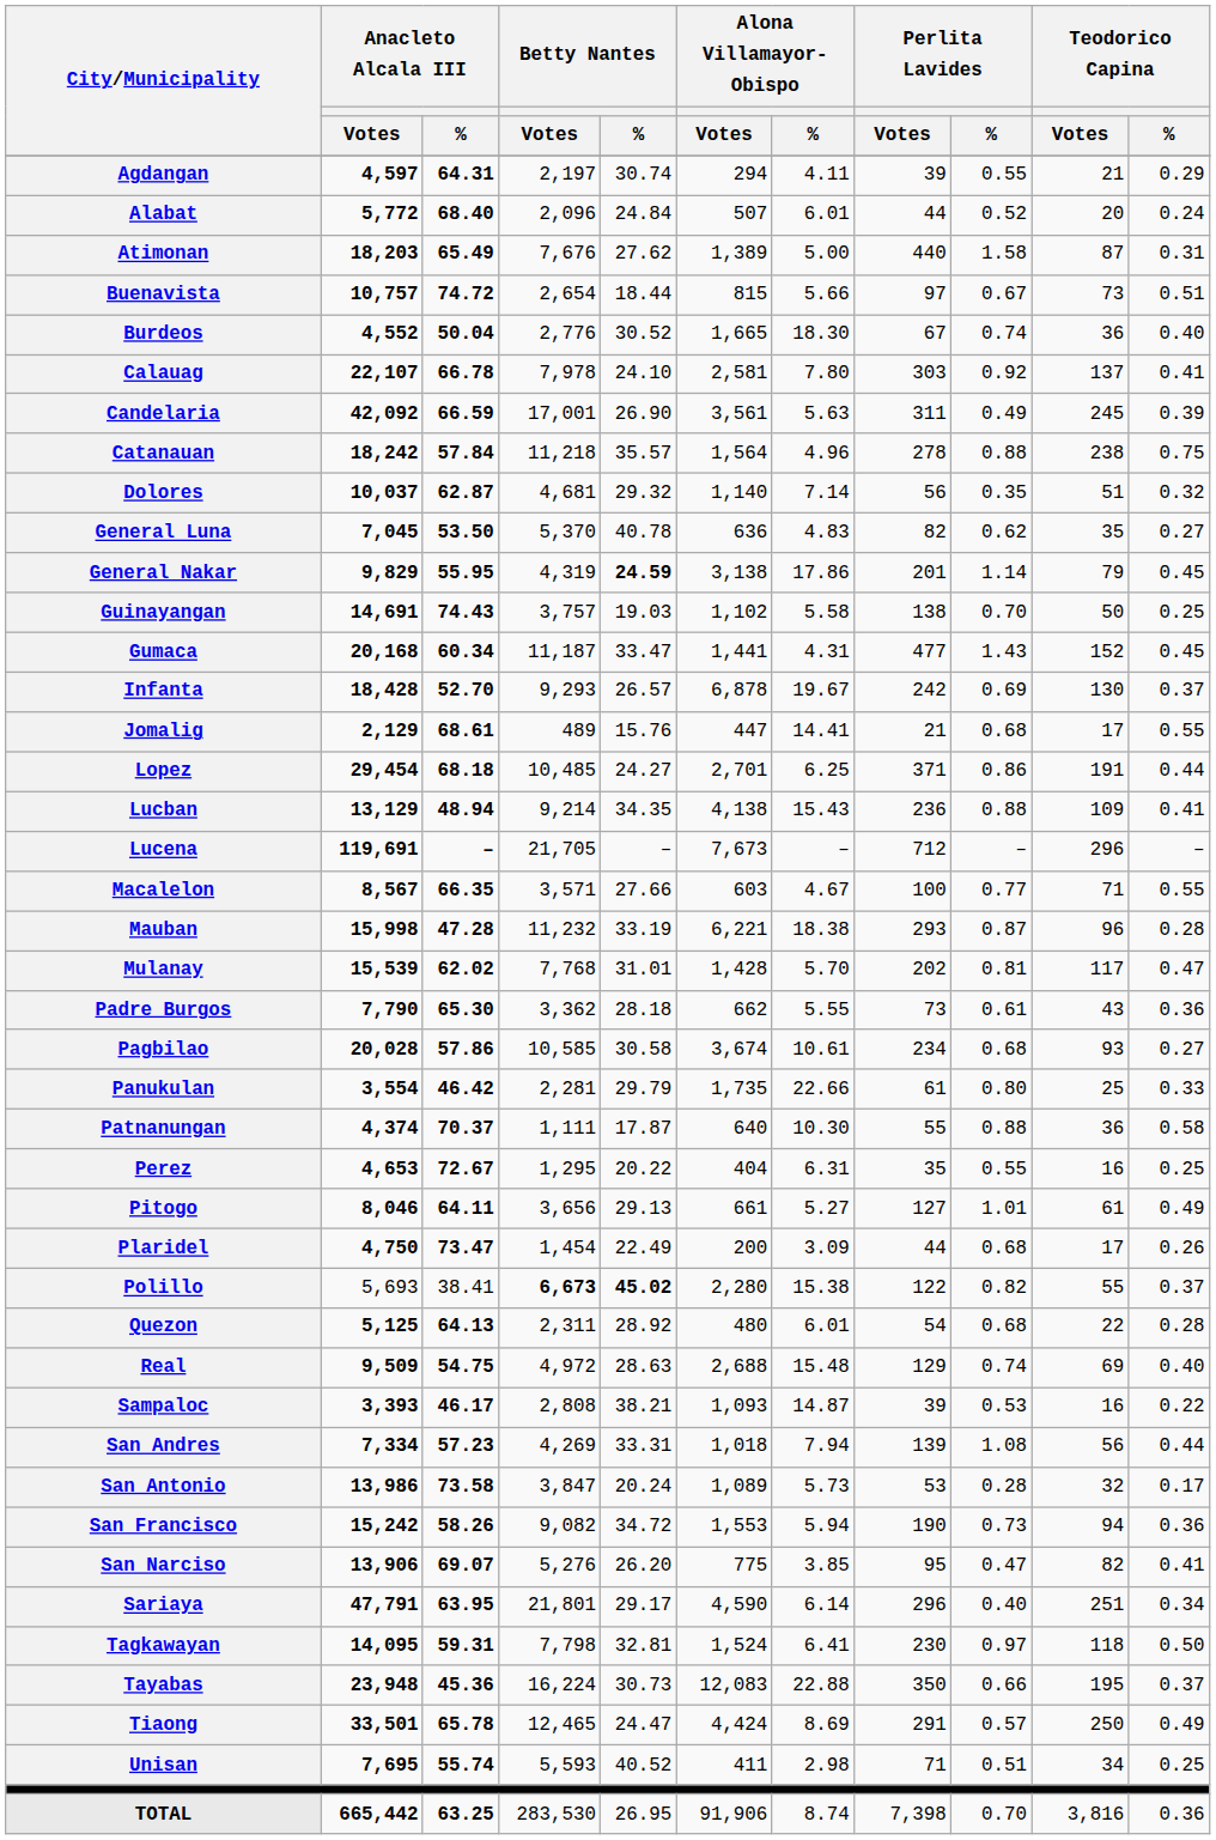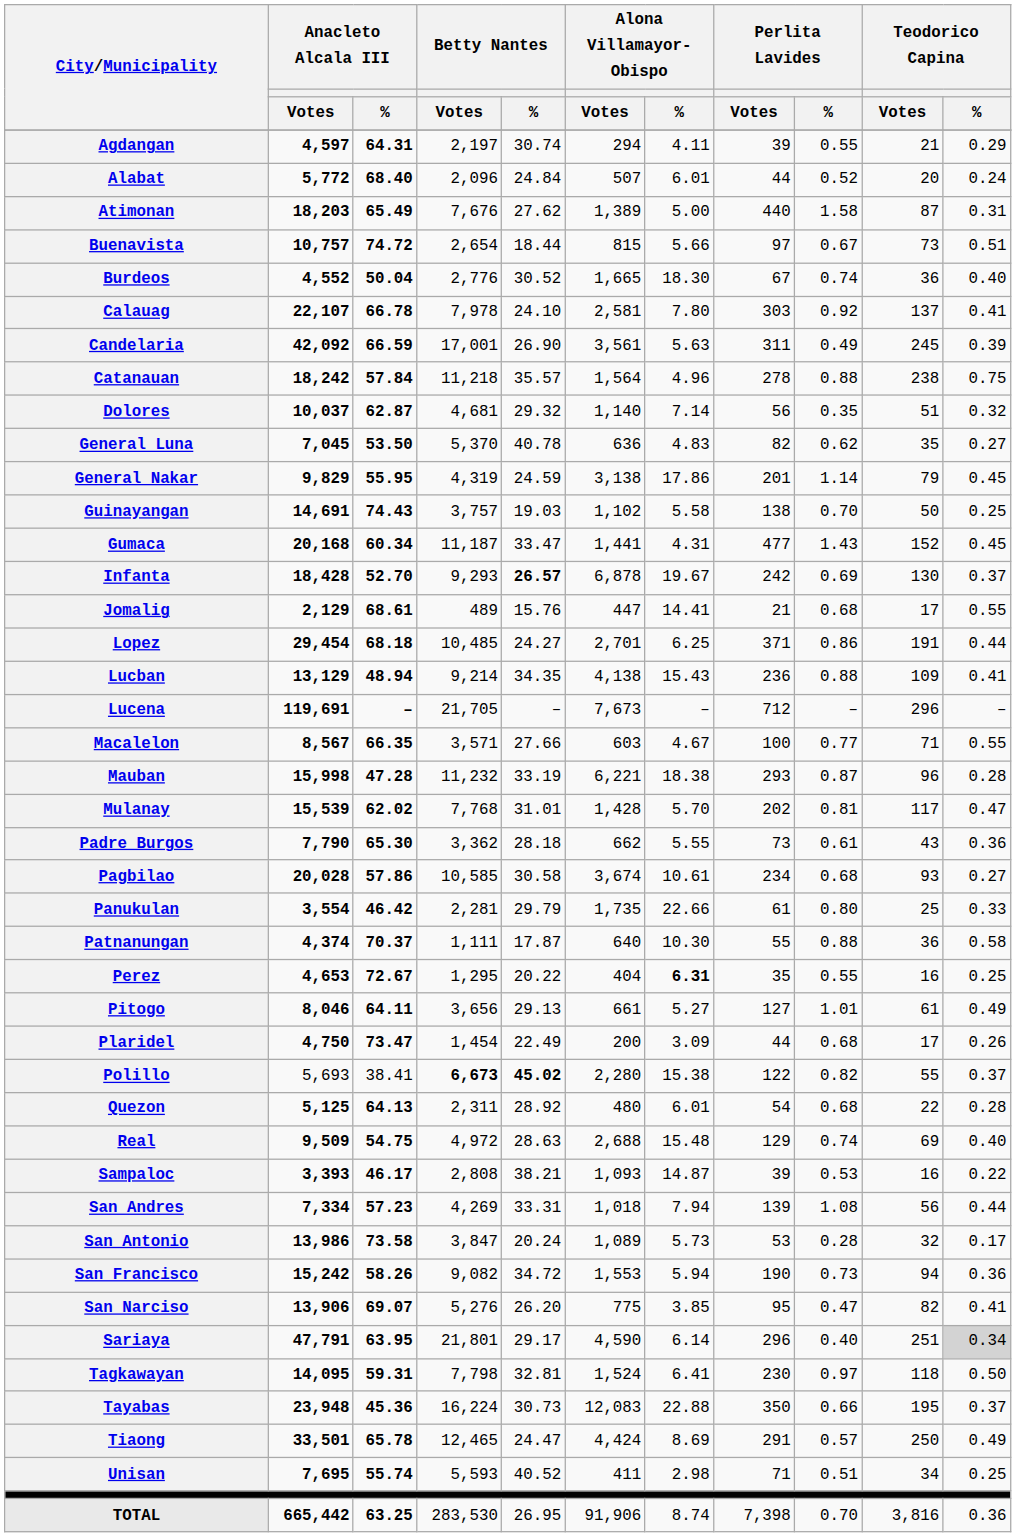General Nakar | Betty Nantes / %: bold -> normal
Infanta | Betty Nantes / %: normal -> bold
Perez | Alona Villamayor-Obispo / %: normal -> bold
Sariaya | Teodorico Capina / %: no background -> lightgrey background
